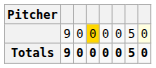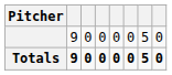row 2 | column 4: gold background -> no background
row 2 | column 8: lightyellow background -> no background
